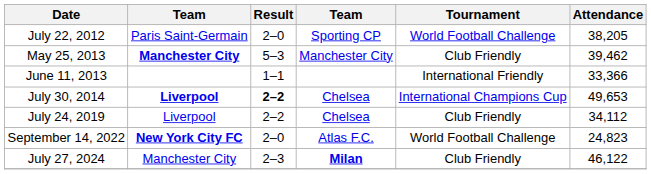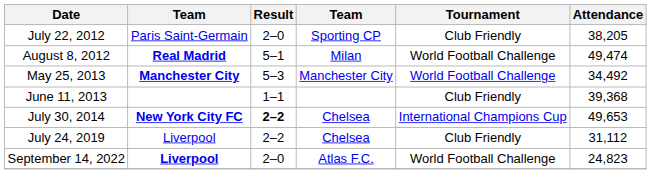July 22, 2012 | Tournament: World Football Challenge -> Club Friendly
+ row: August 8, 2012 | Real Madrid | 5–1 | Milan | World Football Challenge | 49,474
May 25, 2013 | Tournament: Club Friendly -> World Football Challenge
May 25, 2013 | Attendance: 39,462 -> 34,492
June 11, 2013 | Tournament: International Friendly -> Club Friendly
June 11, 2013 | Attendance: 33,366 -> 39,368
July 30, 2014 | column 2: Liverpool -> New York City FC
July 24, 2019 | Attendance: 34,112 -> 31,112
September 14, 2022 | column 2: New York City FC -> Liverpool
- row: July 27, 2024 | Manchester City | 2–3 | Milan | Club Friendly | 46,122
